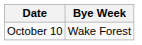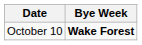October 10 | Bye Week: normal -> bold
